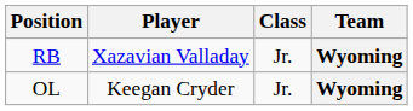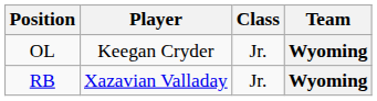rows swapped: RB <-> OL
